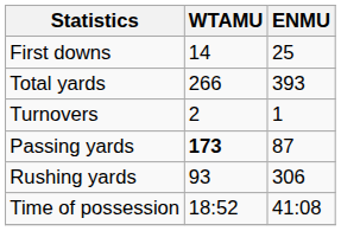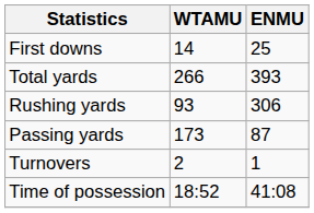rows swapped: Rushing yards <-> Turnovers
Passing yards | WTAMU: bold -> normal
